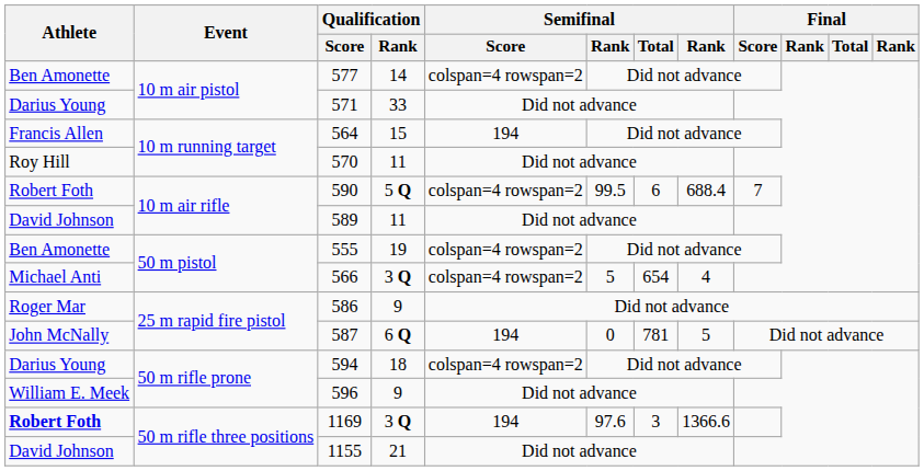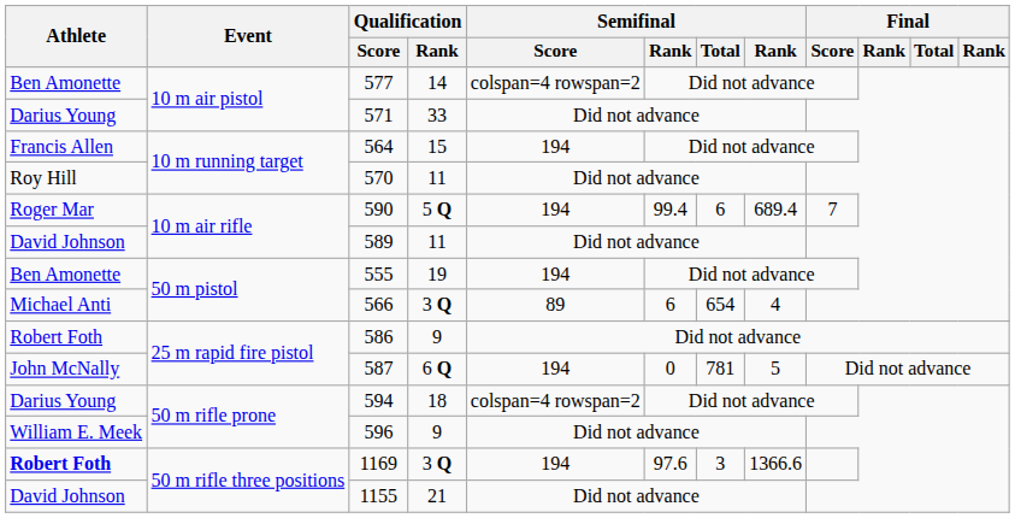590 | Athlete: Robert Foth -> Roger Mar
590 | Semifinal / Score: colspan=4 rowspan=2 -> 194
590 | column 6: 99.5 -> 99.4
590 | column 8: 688.4 -> 689.4
555 | Semifinal / Score: colspan=4 rowspan=2 -> 194
566 | Semifinal / Score: colspan=4 rowspan=2 -> 89
566 | column 6: 5 -> 6
586 | Athlete: Roger Mar -> Robert Foth
